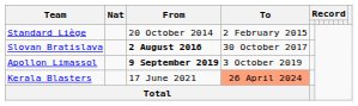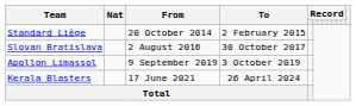Slovan Bratislava | From: bold -> normal
Apollon Limassol | From: bold -> normal
Kerala Blasters | To: lightsalmon background -> no background
